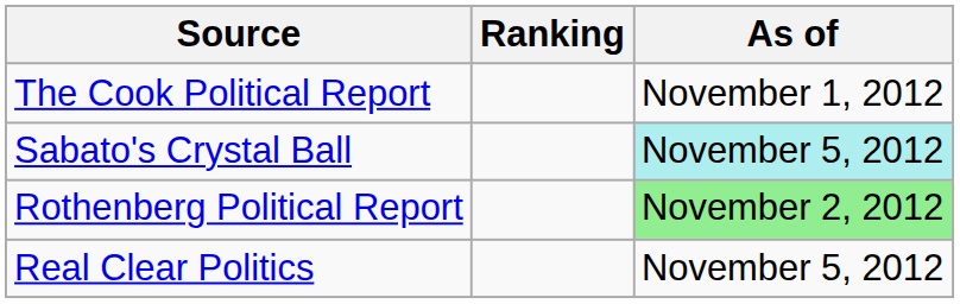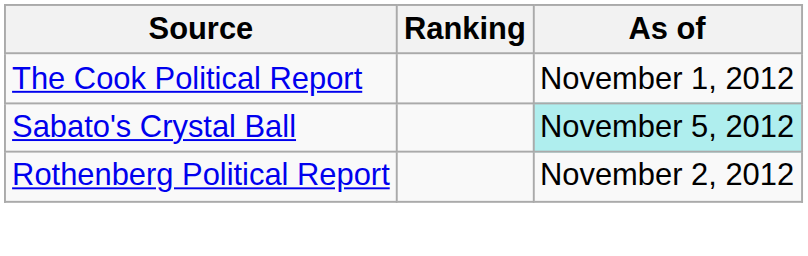Rothenberg Political Report | As of: lightgreen background -> no background
- row: Real Clear Politics | November 5, 2012
